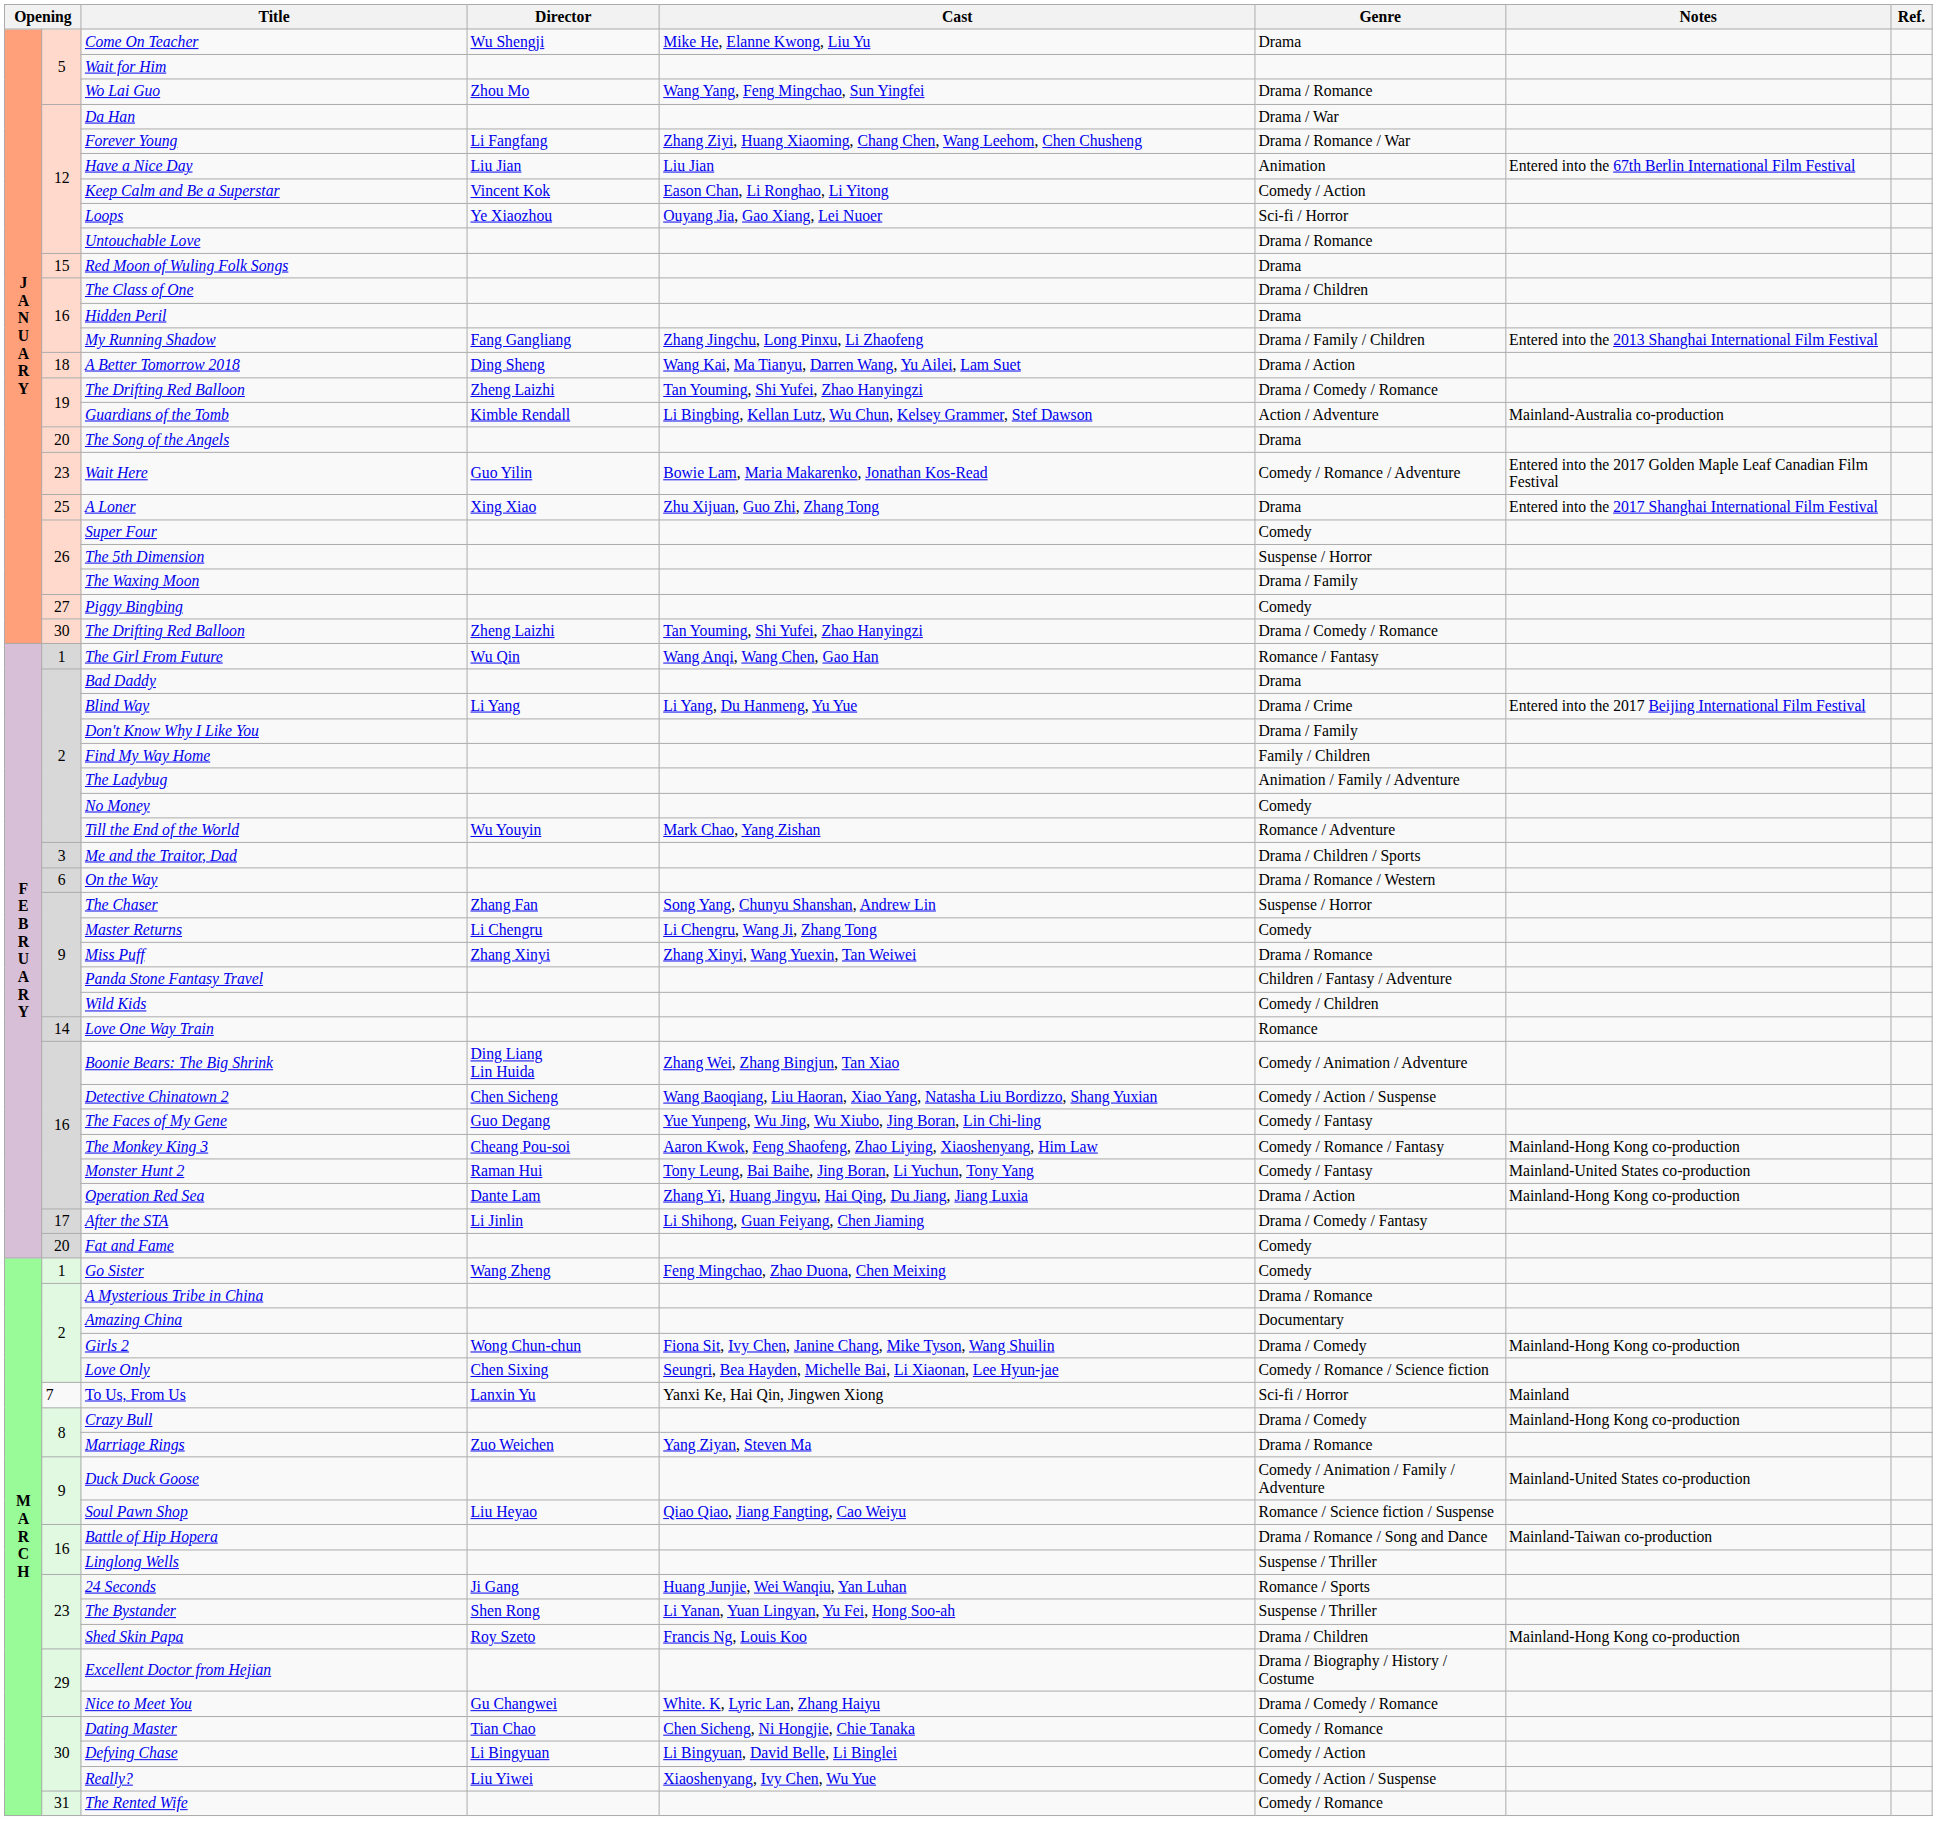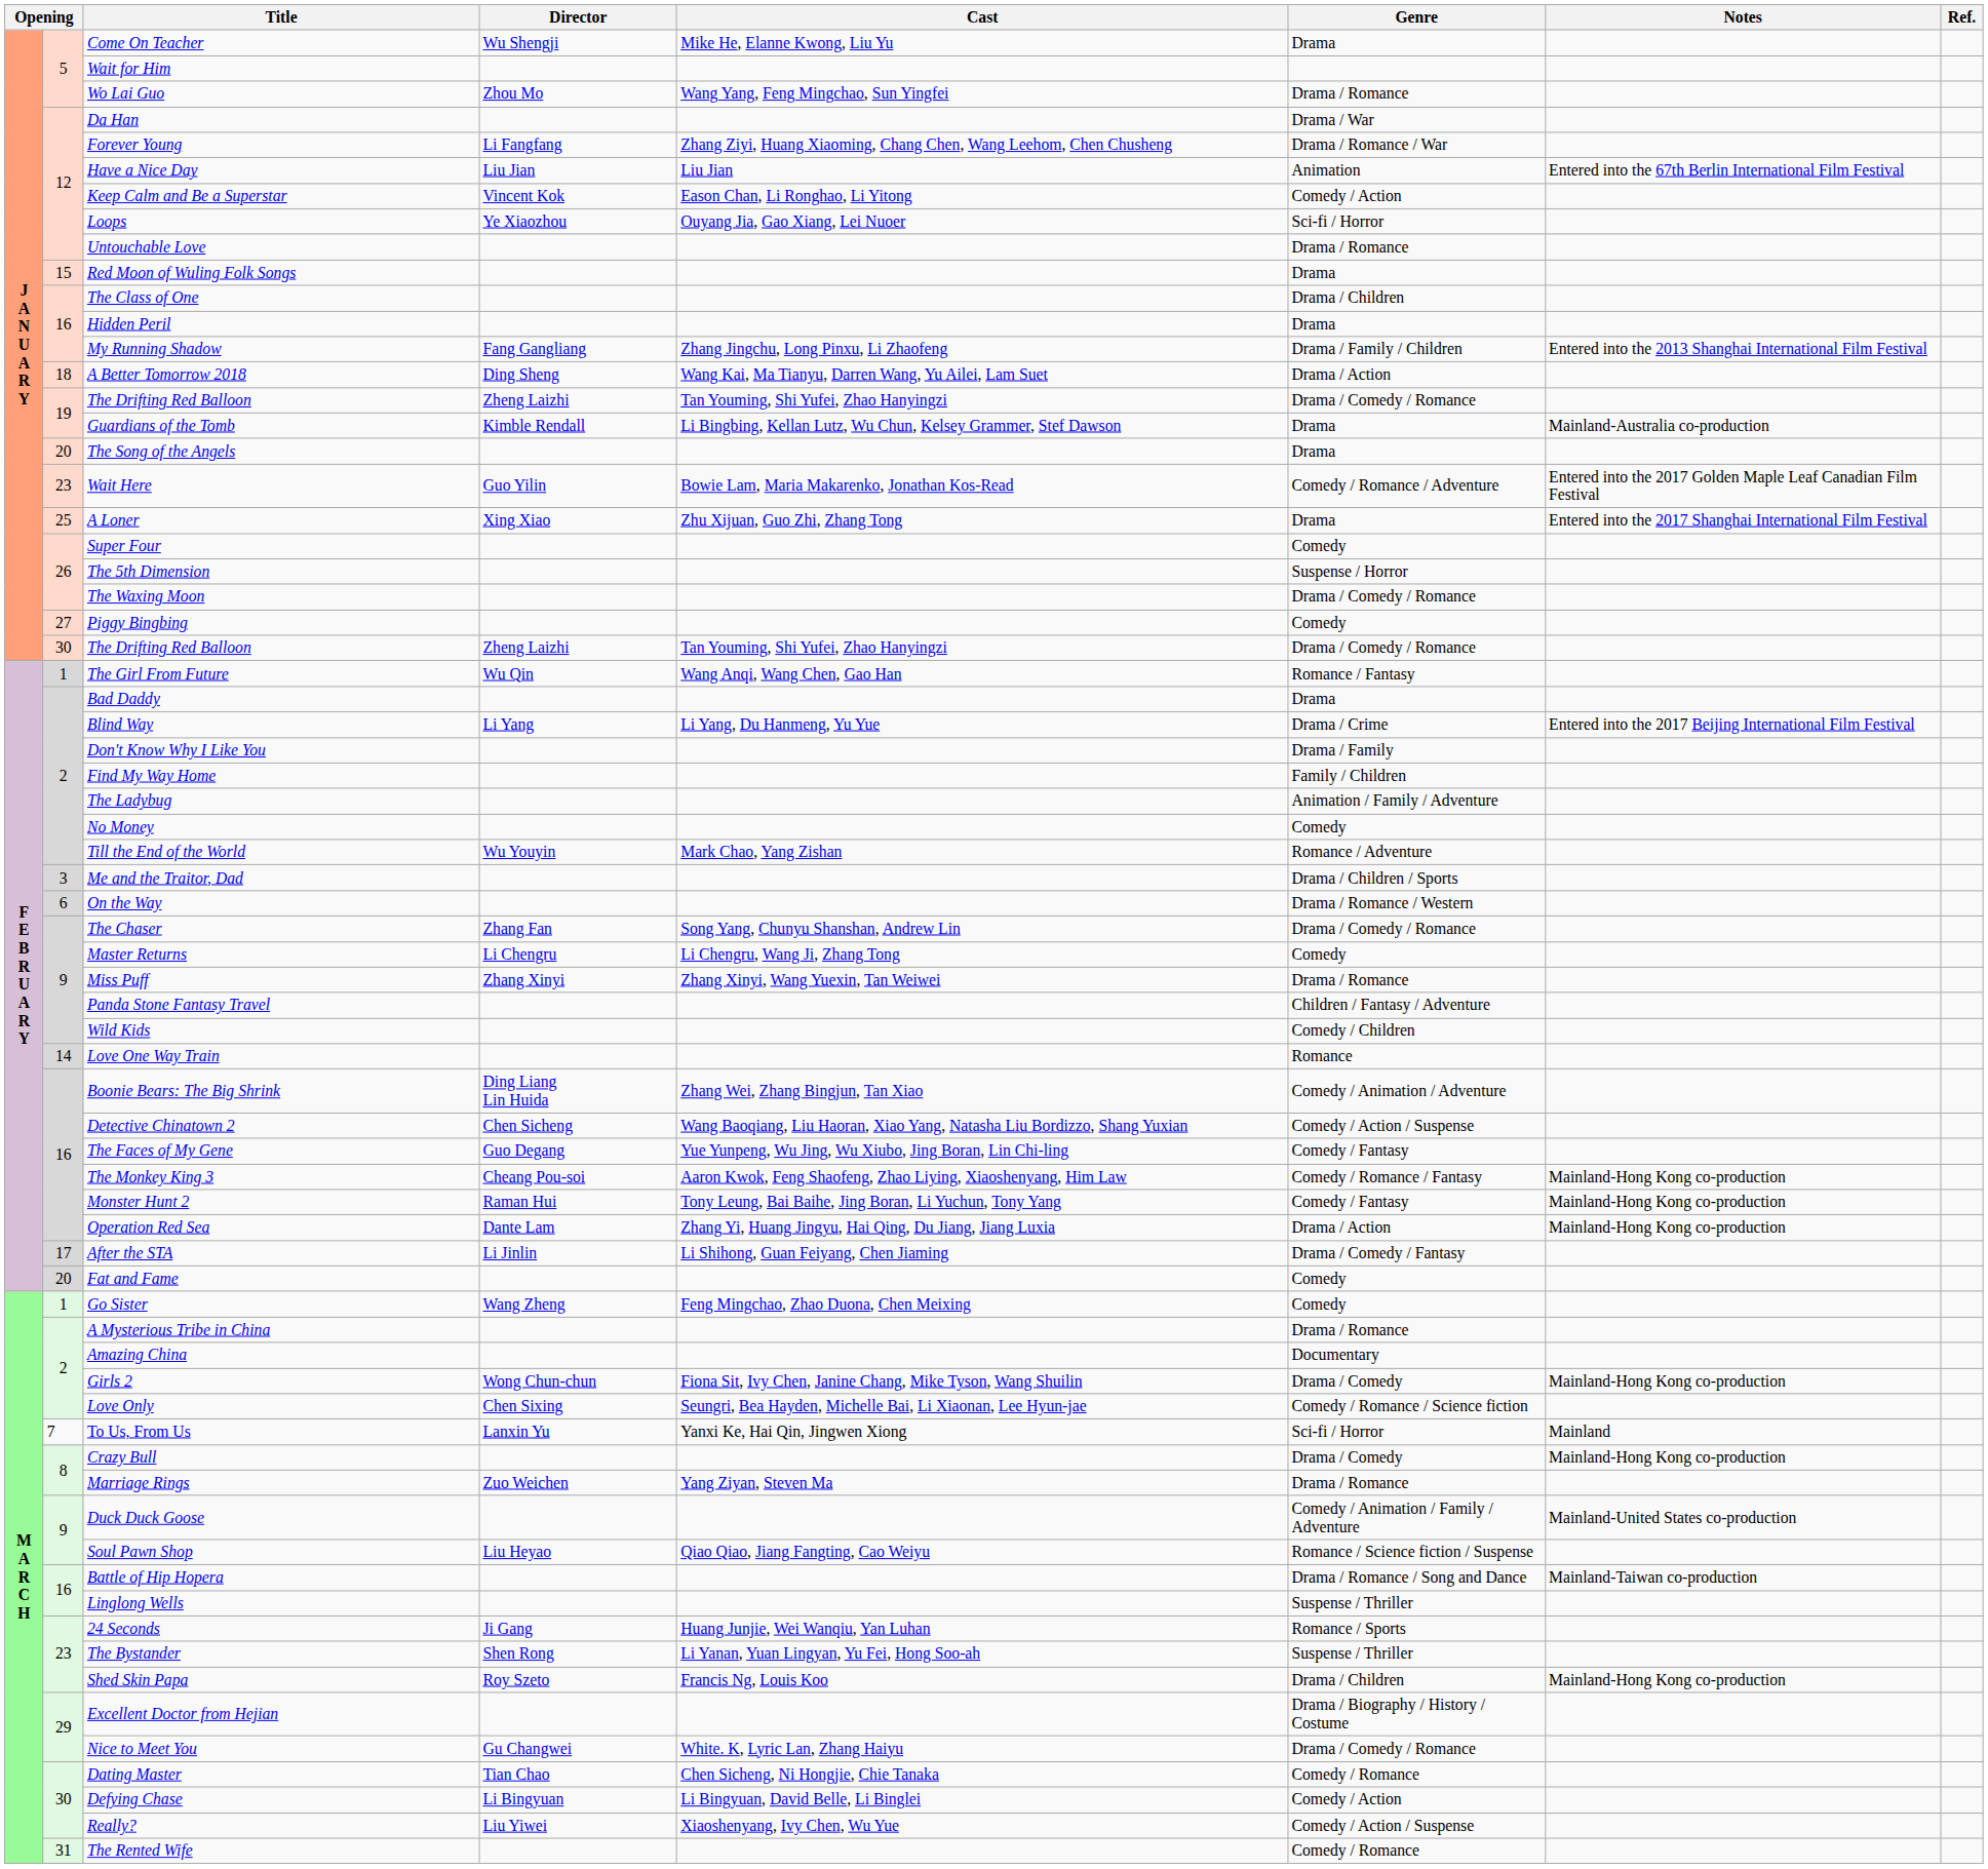Guardians of the Tomb | Genre: Action / Adventure -> Drama
The Waxing Moon | Genre: Drama / Family -> Drama / Comedy / Romance
The Chaser | Genre: Suspense / Horror -> Drama / Comedy / Romance
Monster Hunt 2 | Notes: Mainland-United States co-production -> Mainland-Hong Kong co-production
